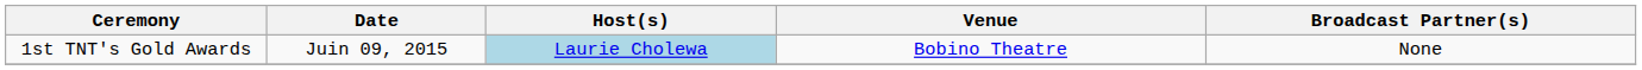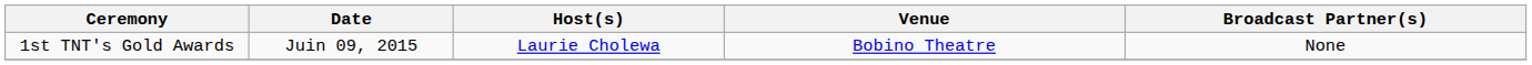1st TNT's Gold Awards | Host(s): lightblue background -> no background
